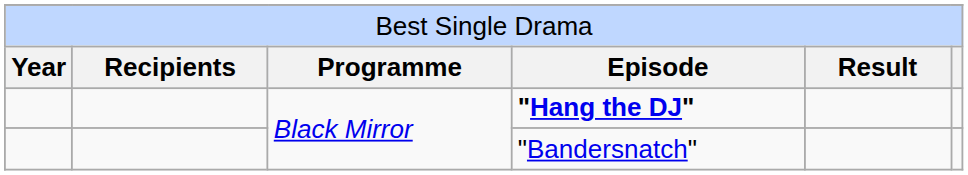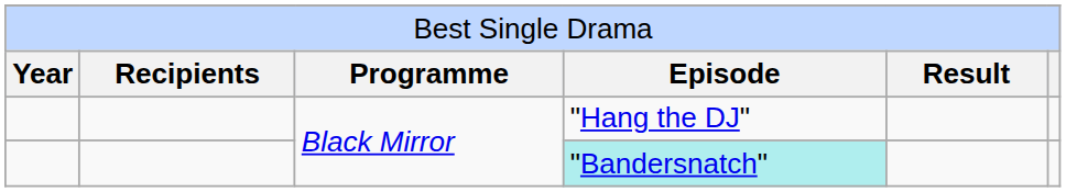"Hang the DJ" | column 4: bold -> normal
"Bandersnatch" | column 4: no background -> paleturquoise background
